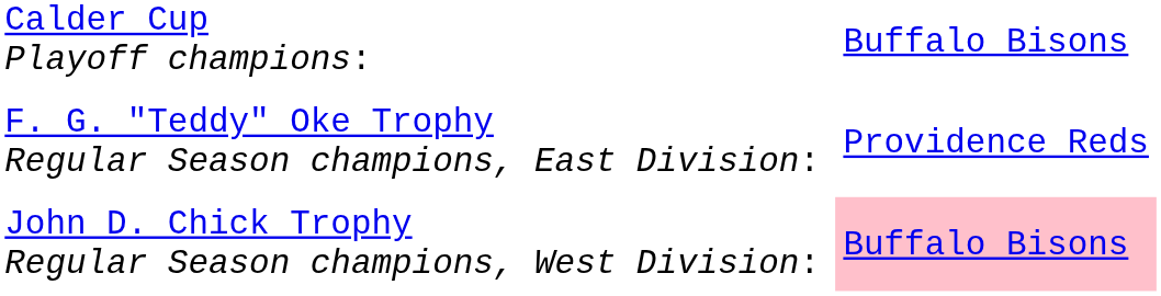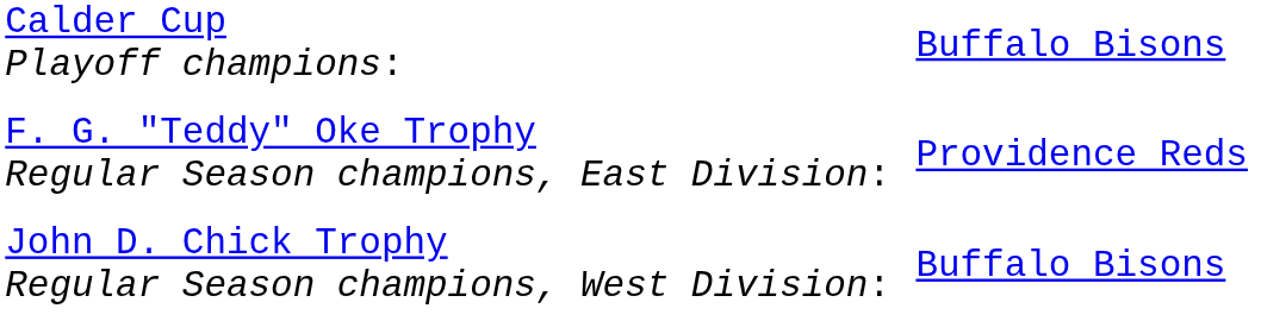row 3 | column 2: pink background -> no background
